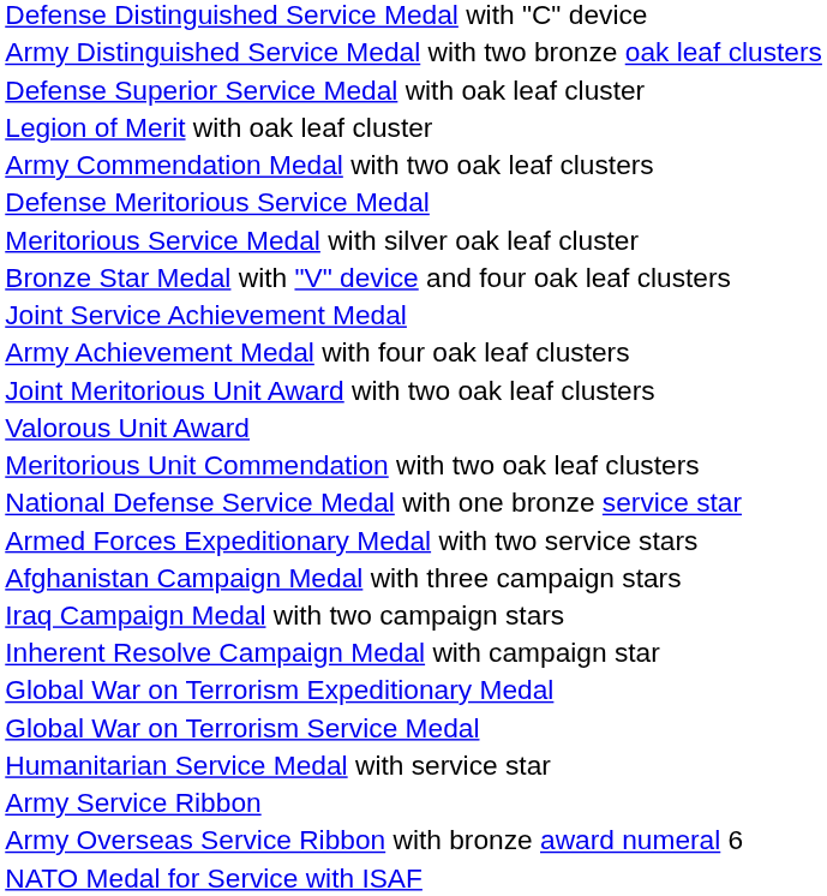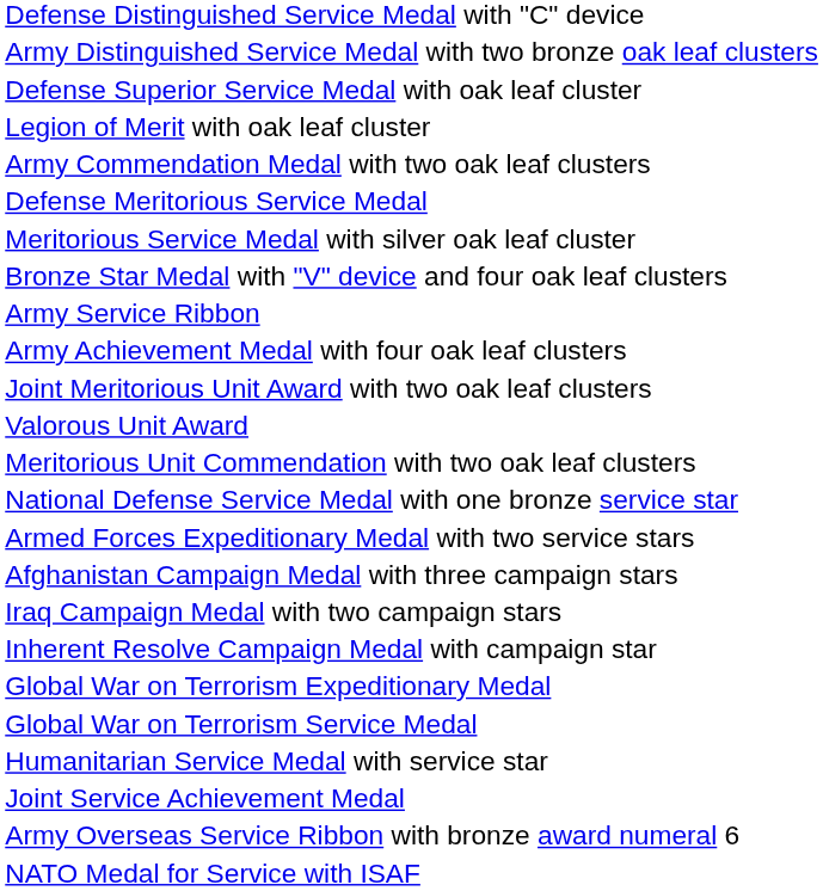row 9 | column 1: Joint Service Achievement Medal -> Army Service Ribbon
row 22 | column 1: Army Service Ribbon -> Joint Service Achievement Medal
